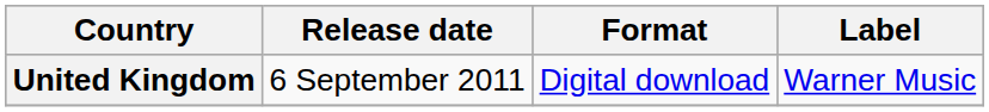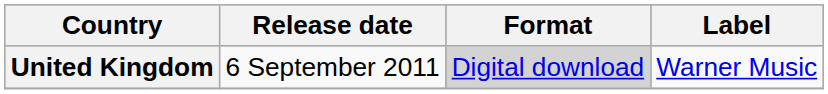United Kingdom | Format: no background -> lightgrey background
